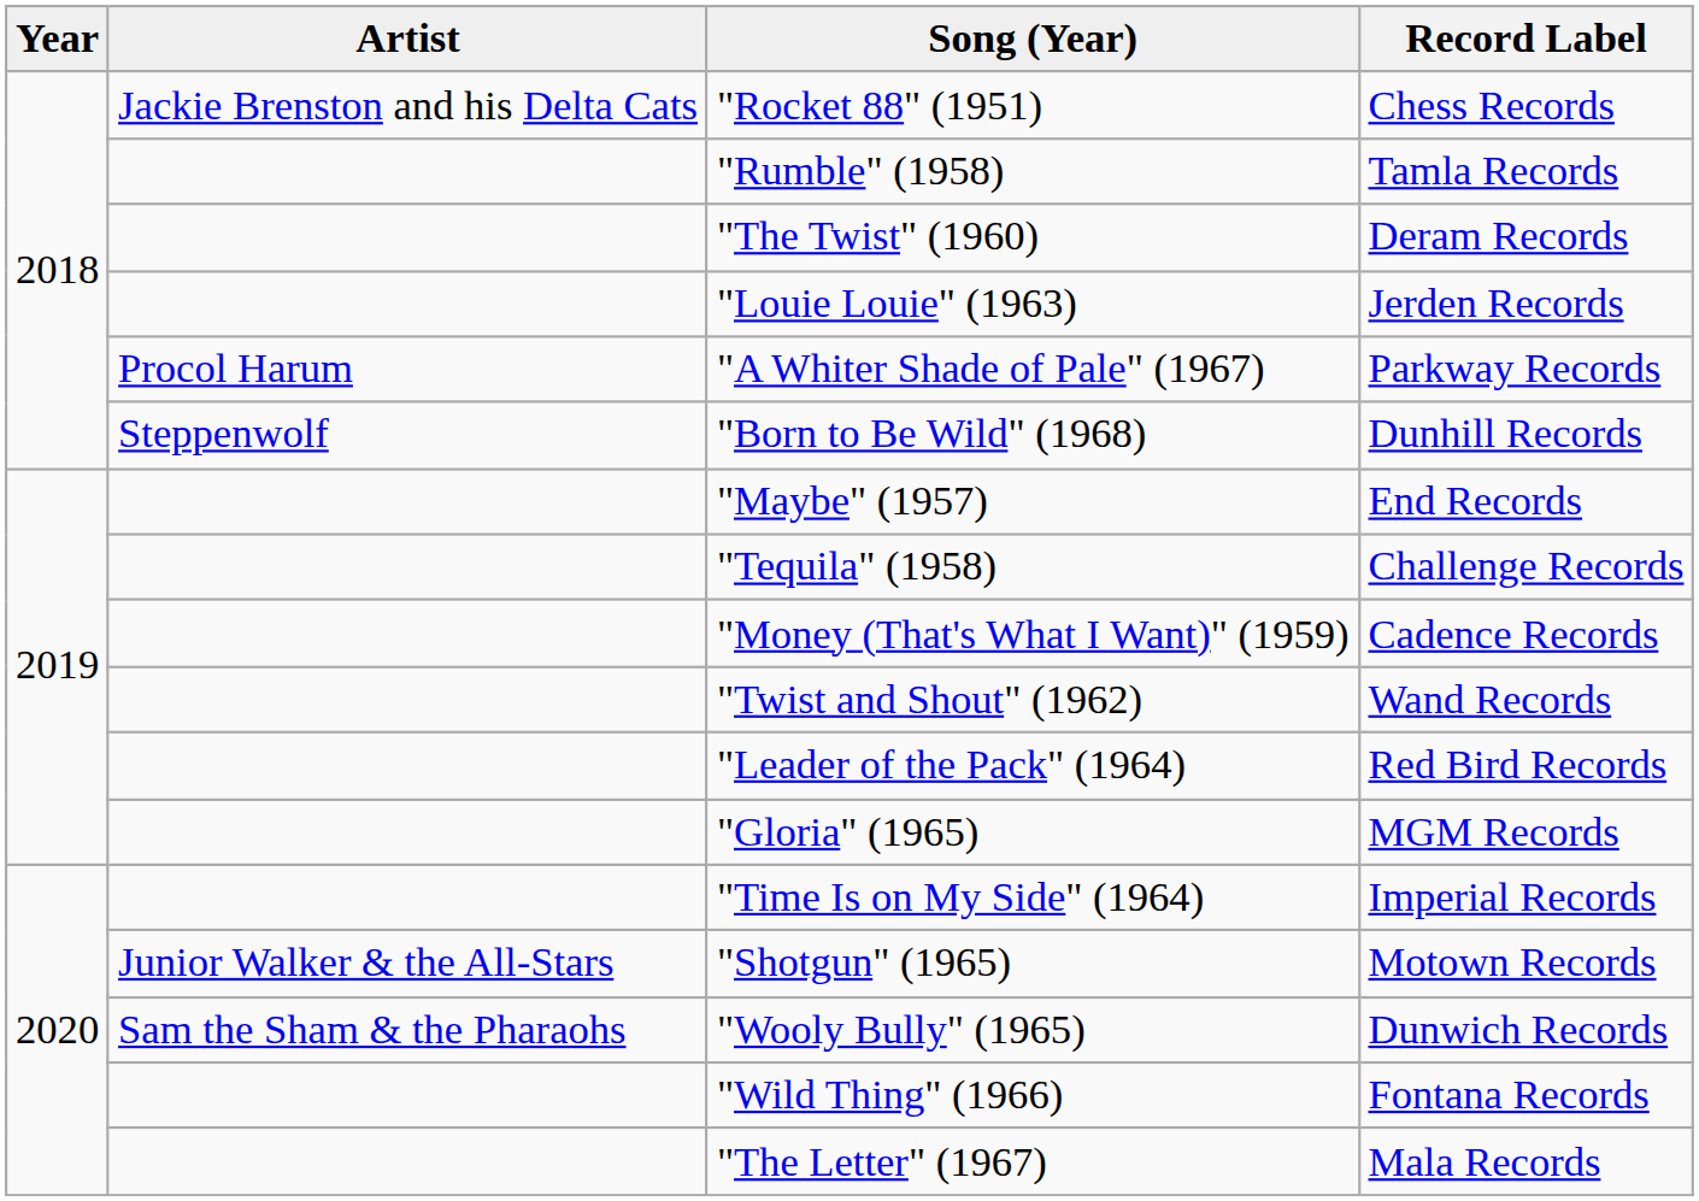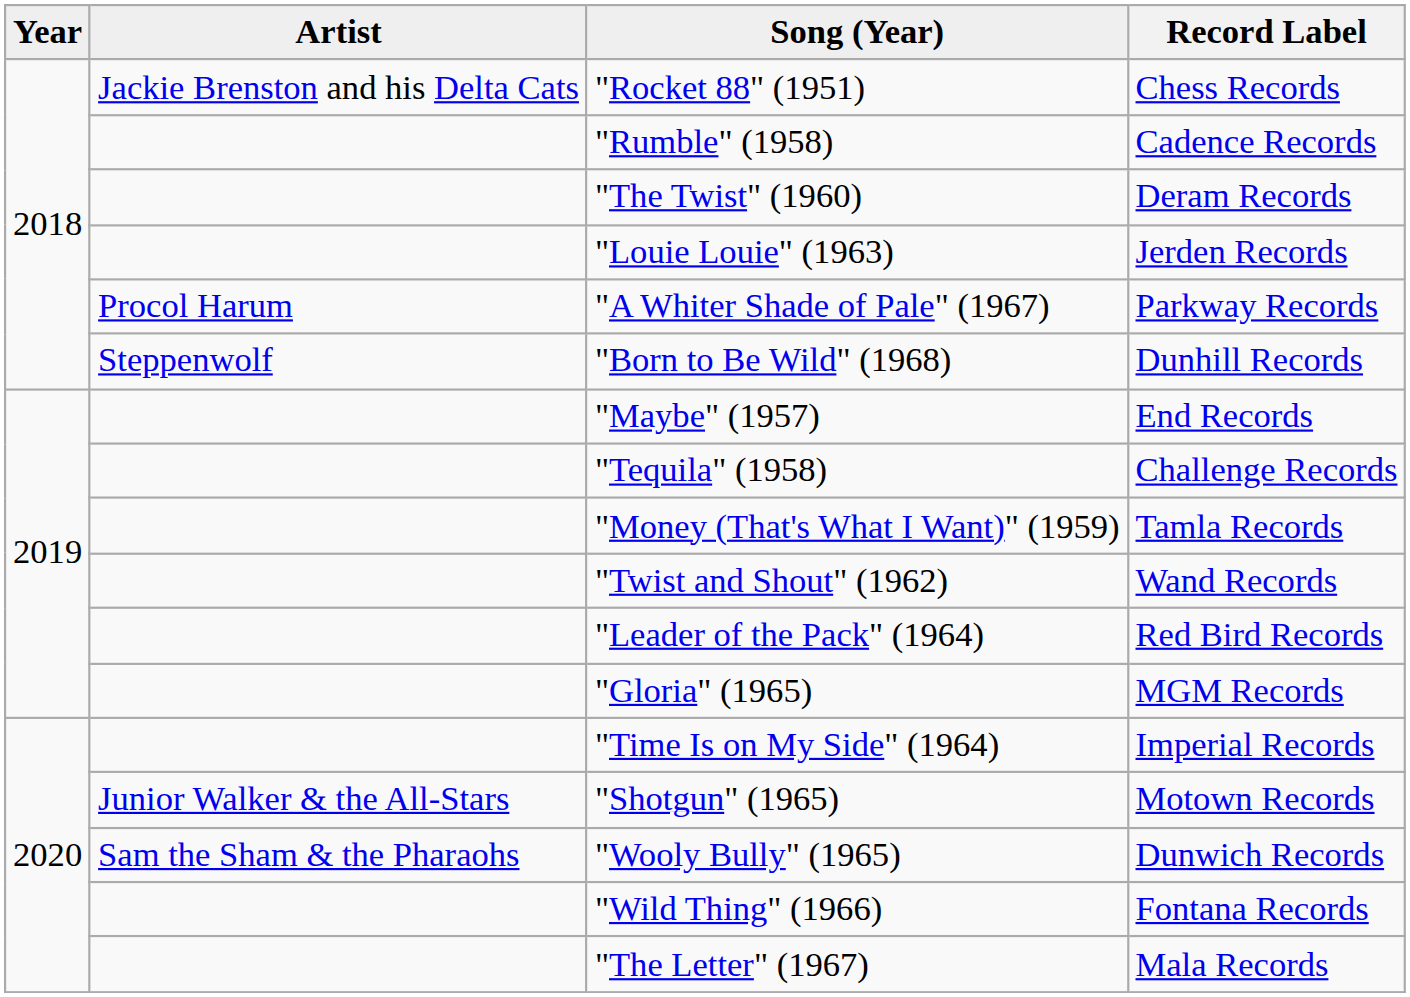"Rumble" (1958) | Record Label: Tamla Records -> Cadence Records
"Money (That's What I Want)" (1959) | Record Label: Cadence Records -> Tamla Records
